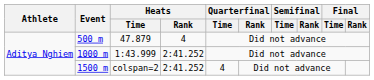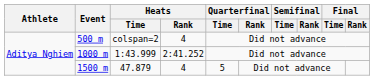500 m | Heats / Time: 47.879 -> colspan=2
1500 m | Heats / Time: colspan=2 -> 47.879
1500 m | Heats / Rank: 2:41.252 -> 4
1500 m | Quarterfinal / Time: 4 -> 5
